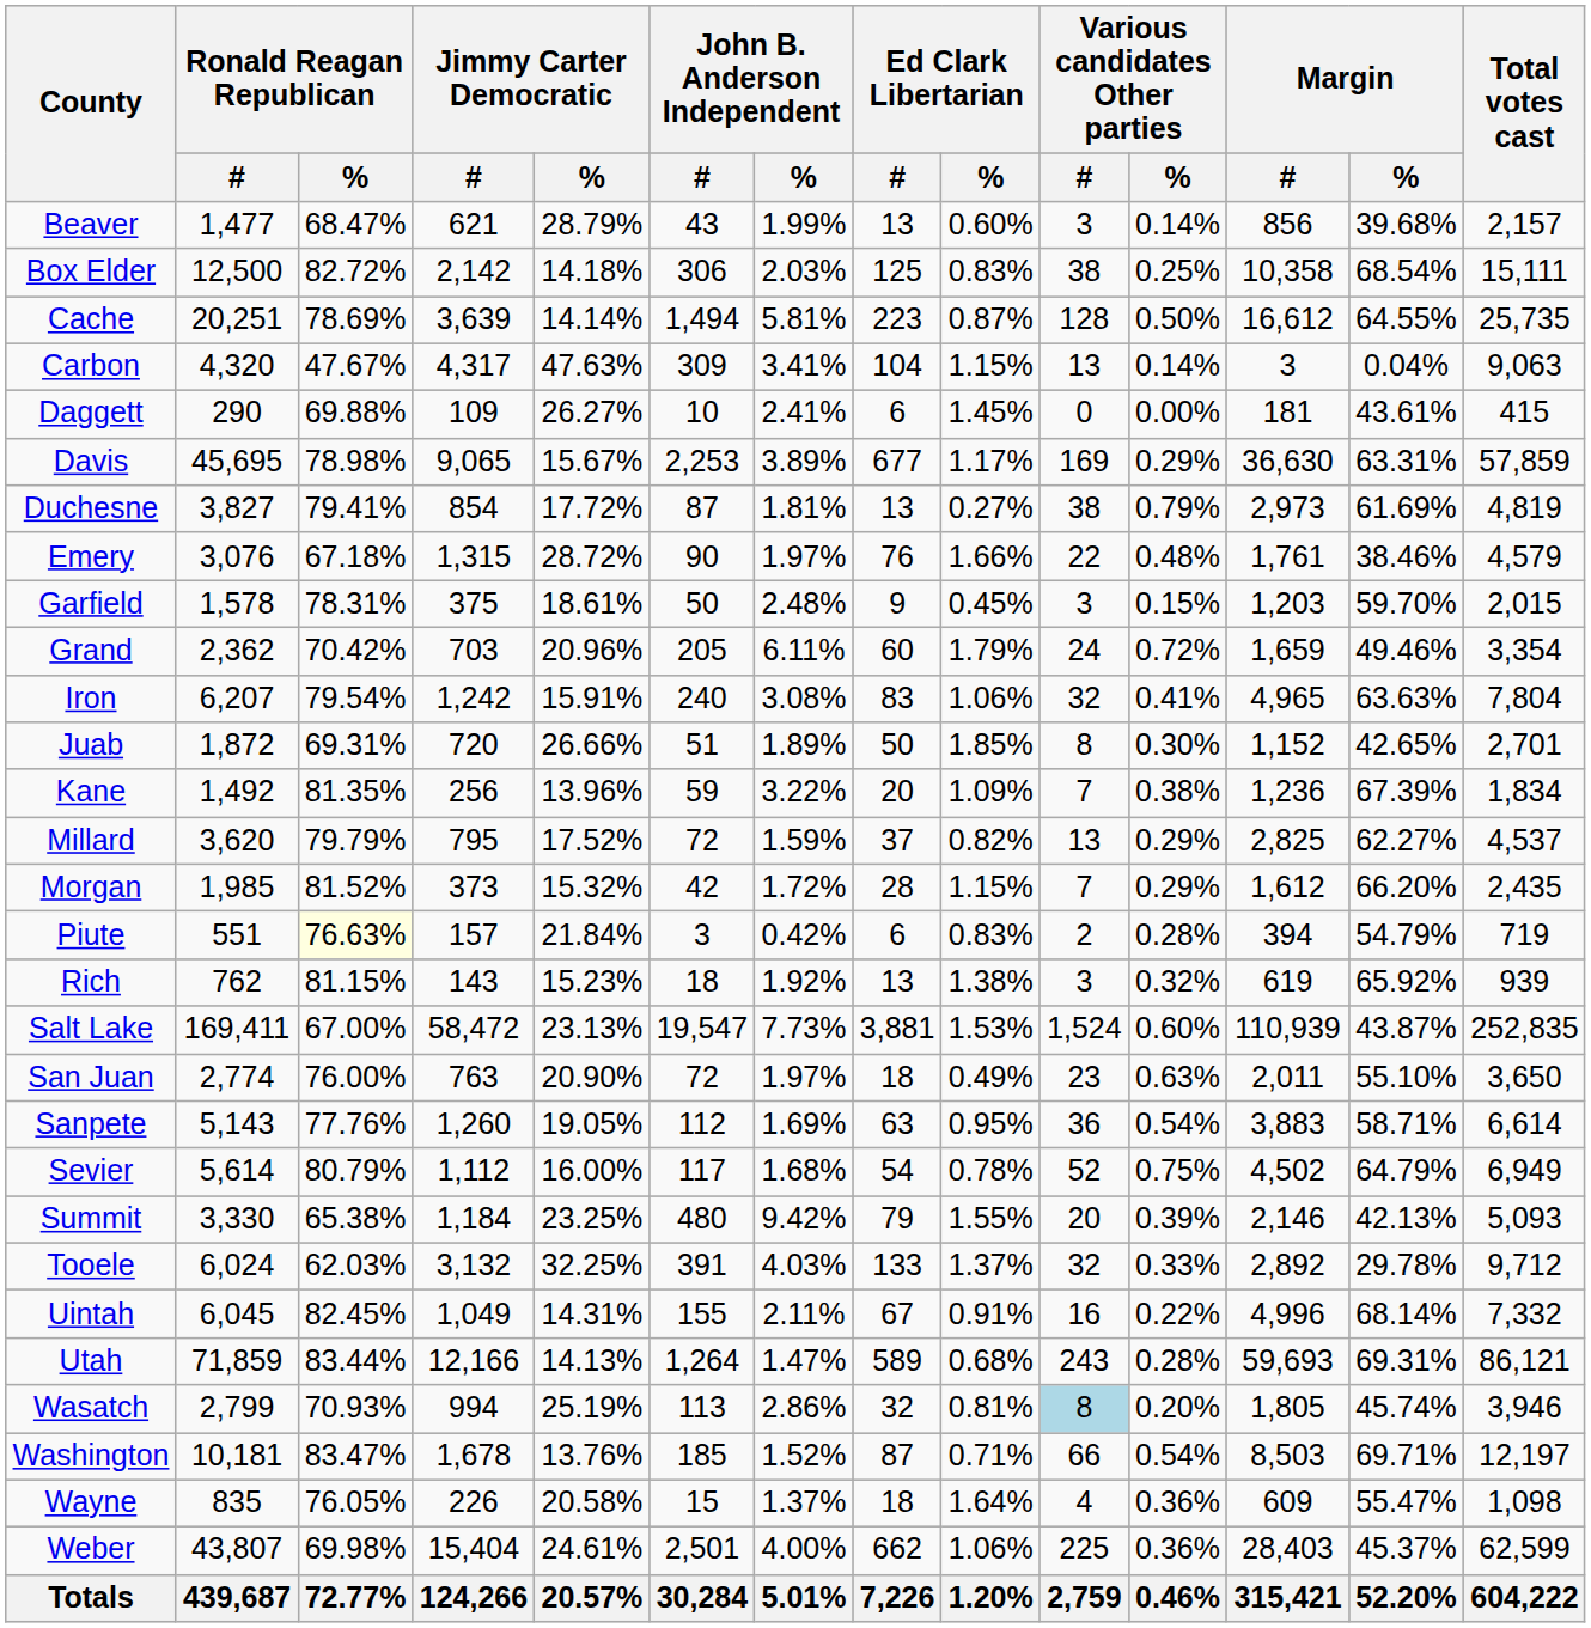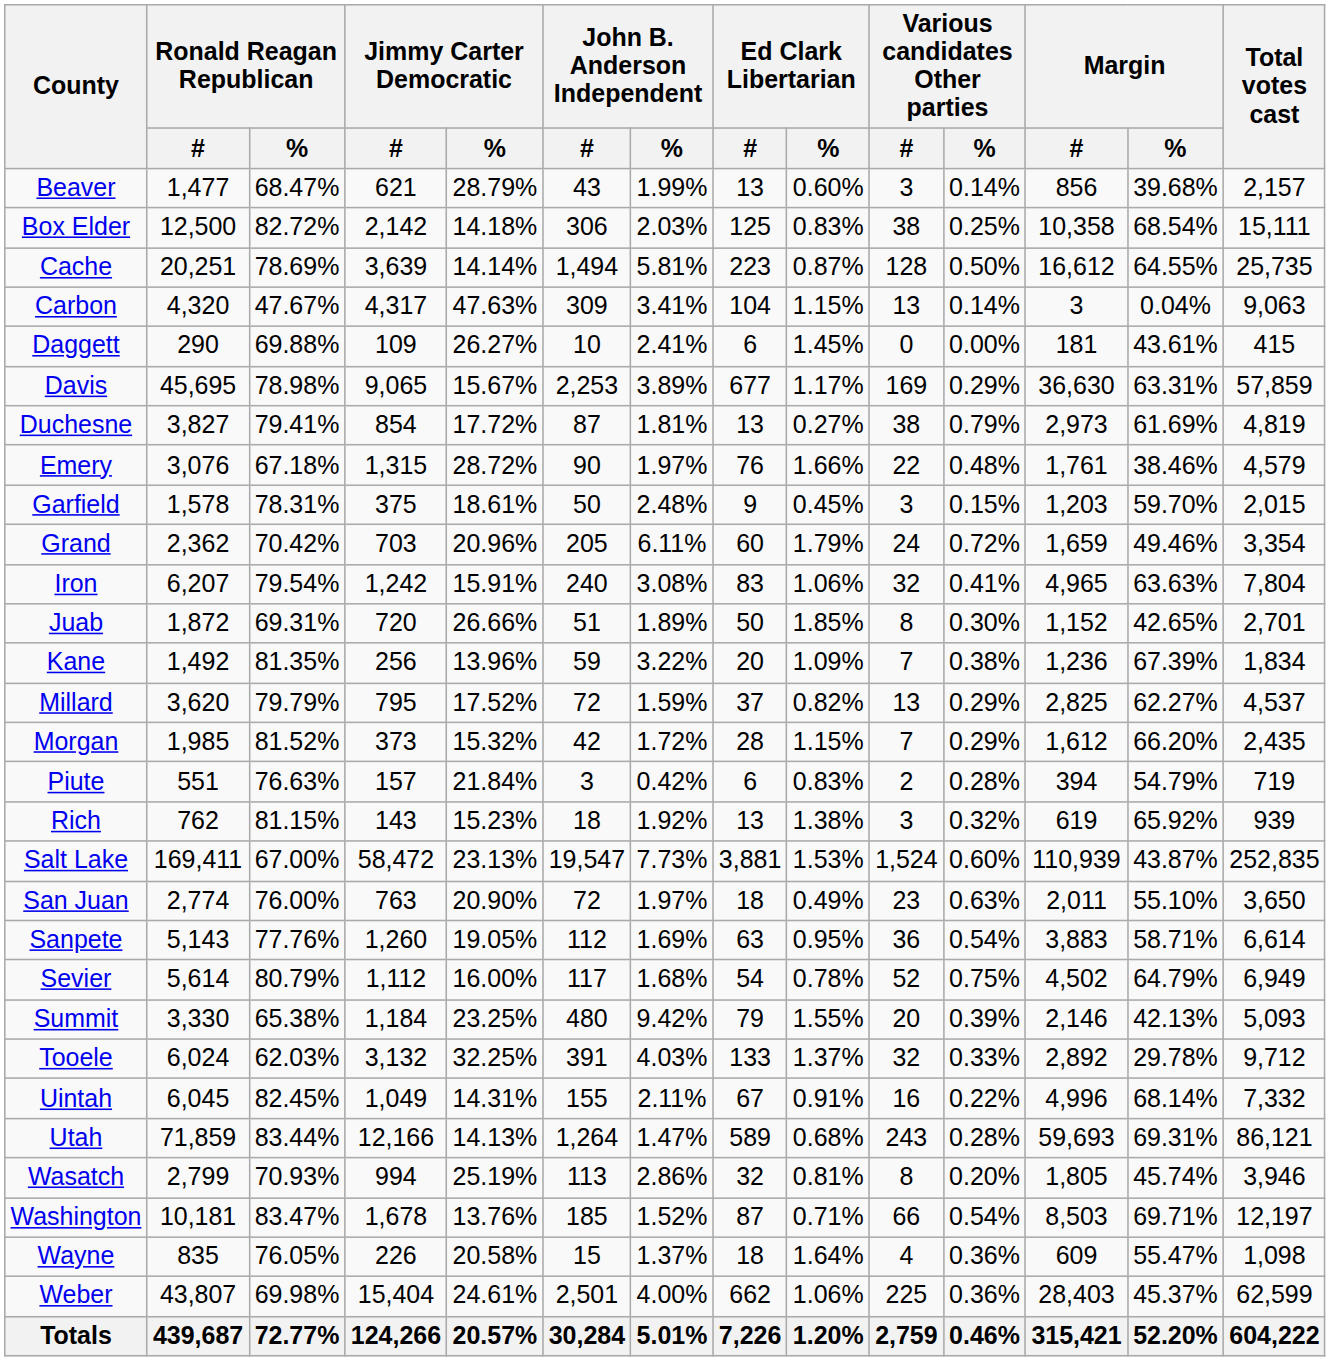Piute | Ronald Reagan Republican / %: lightyellow background -> no background
Wasatch | Various candidates Other parties / #: lightblue background -> no background
